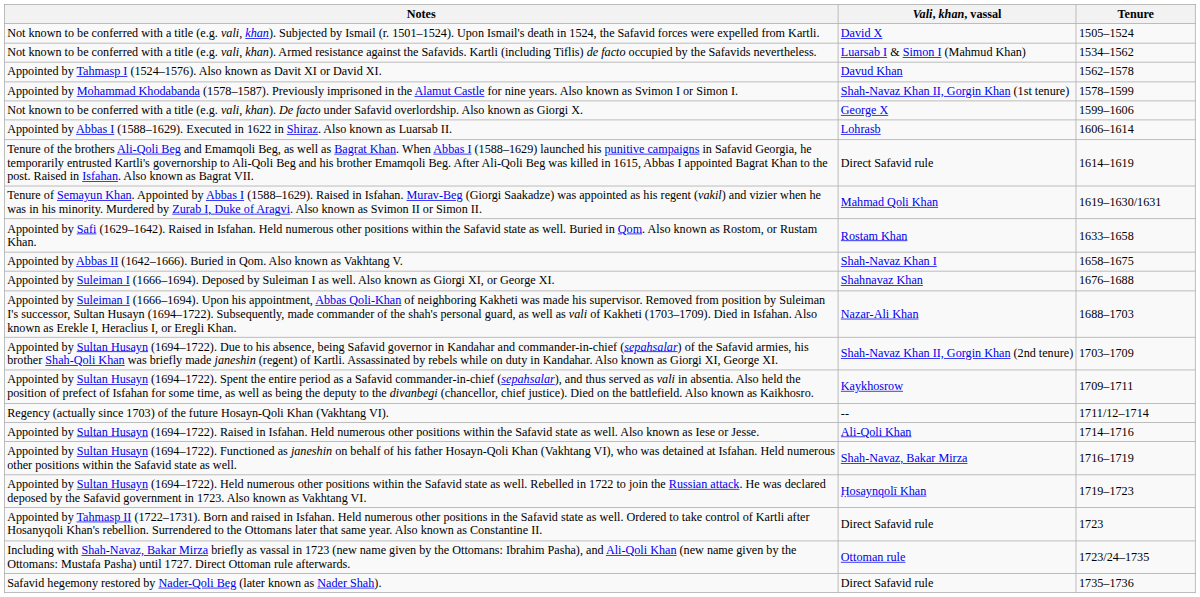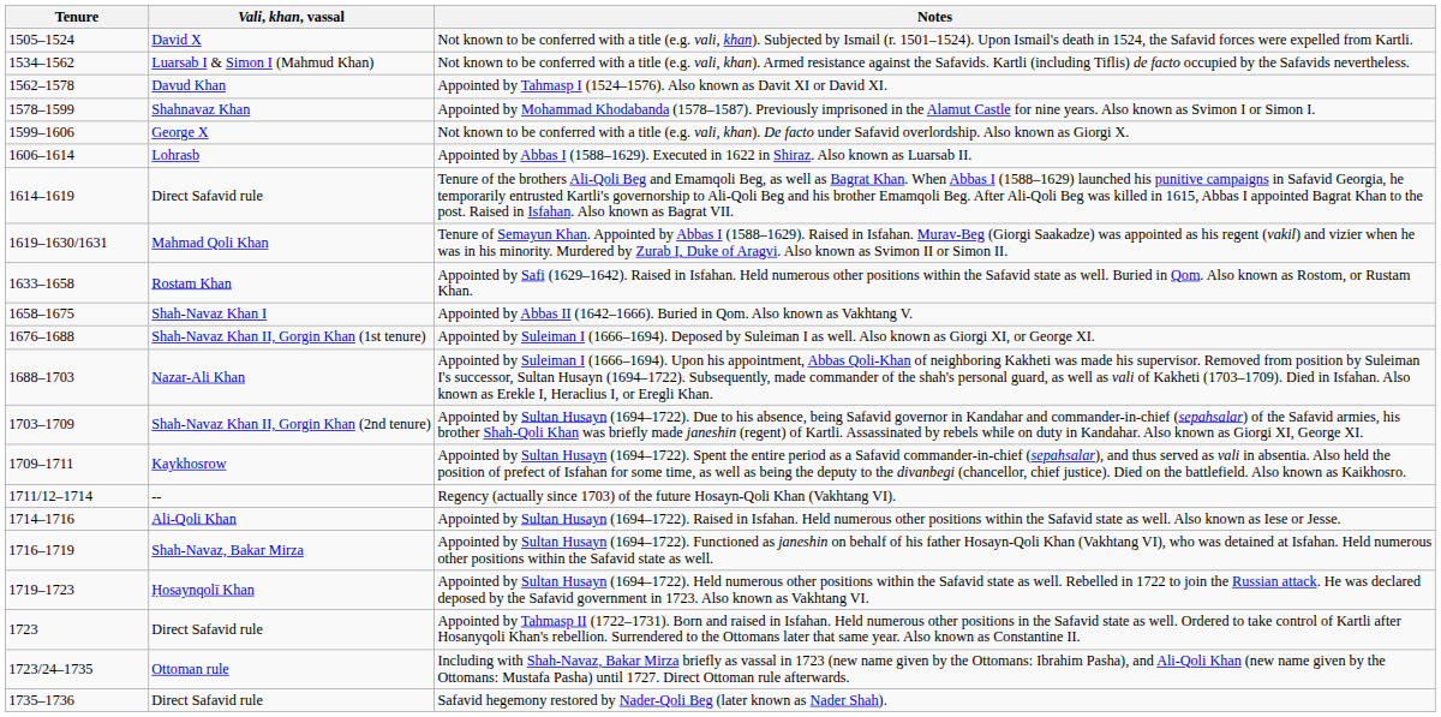columns swapped: Tenure <-> Notes
row 5 | Vali, khan, vassal: Shah-Navaz Khan II, Gorgin Khan (1st tenure) -> Shahnavaz Khan
row 12 | Vali, khan, vassal: Shahnavaz Khan -> Shah-Navaz Khan II, Gorgin Khan (1st tenure)
